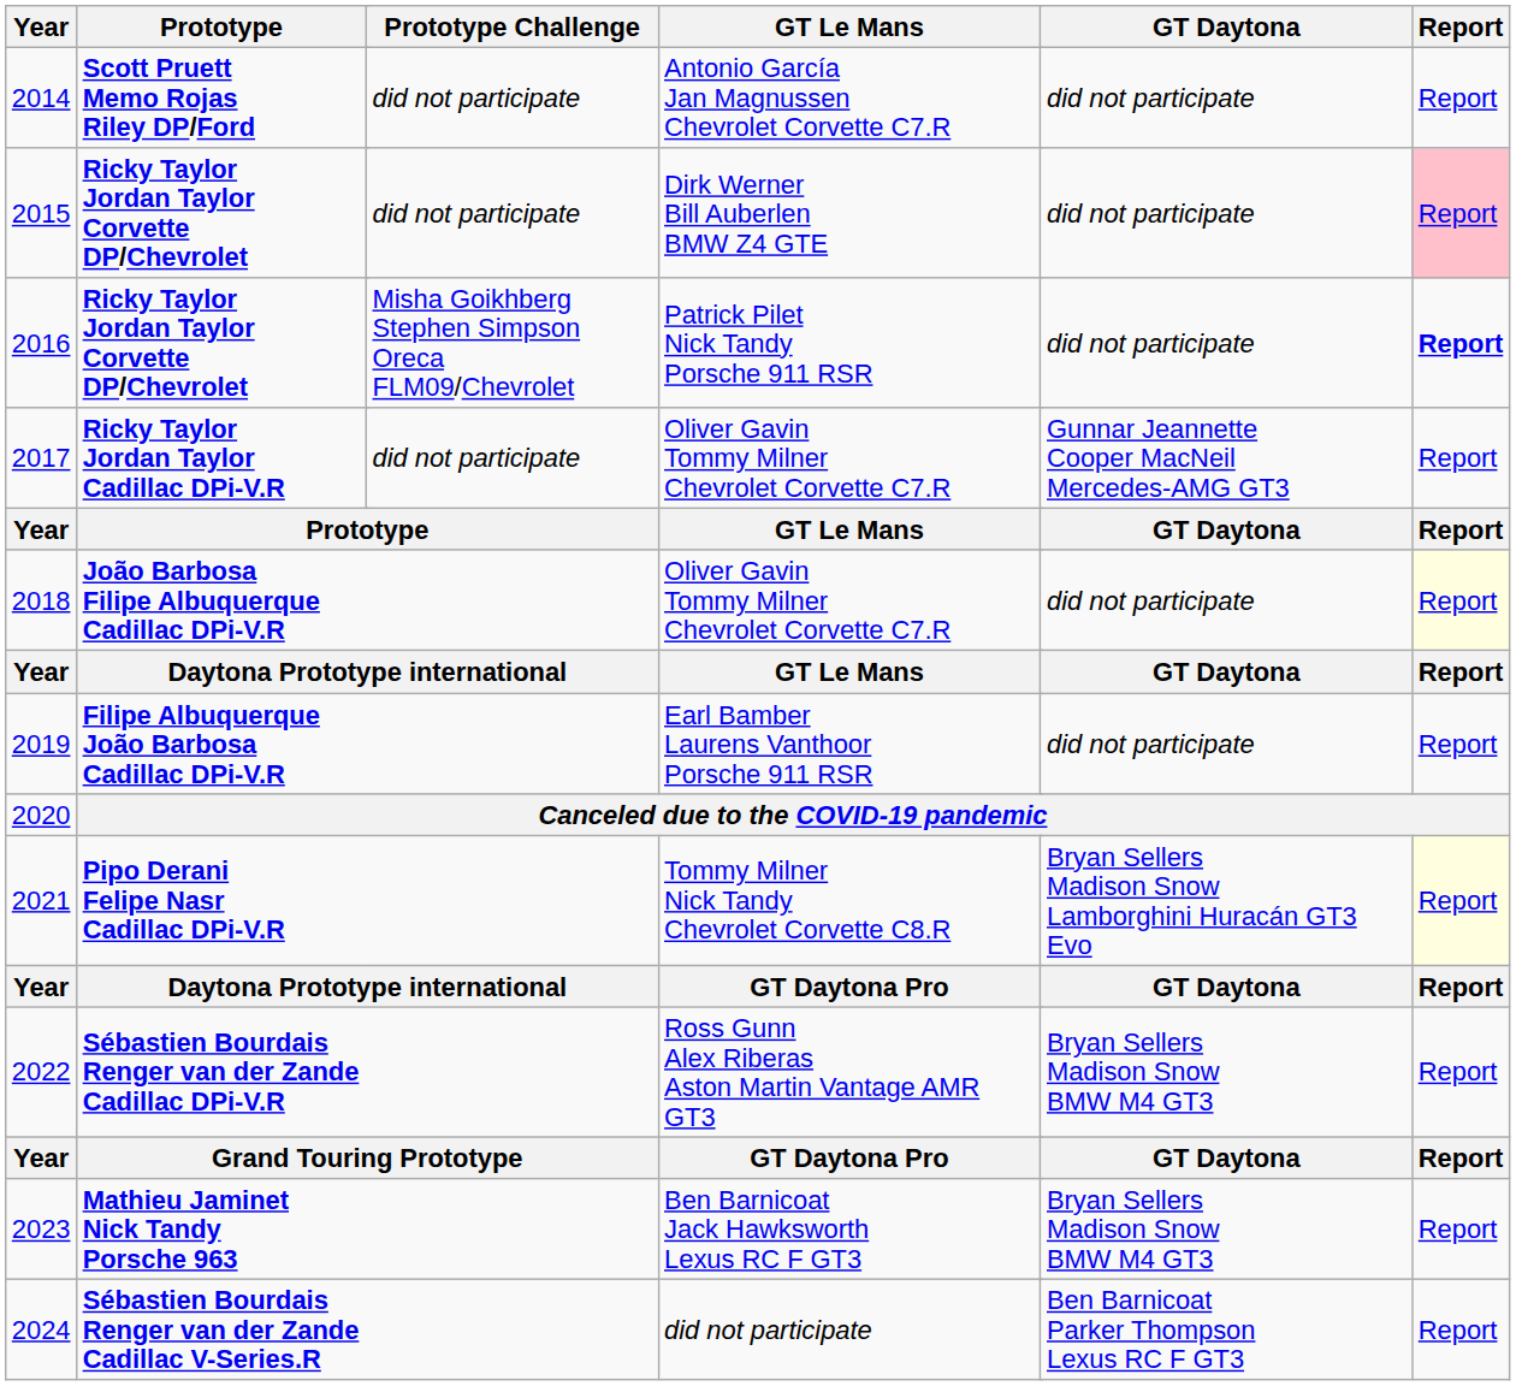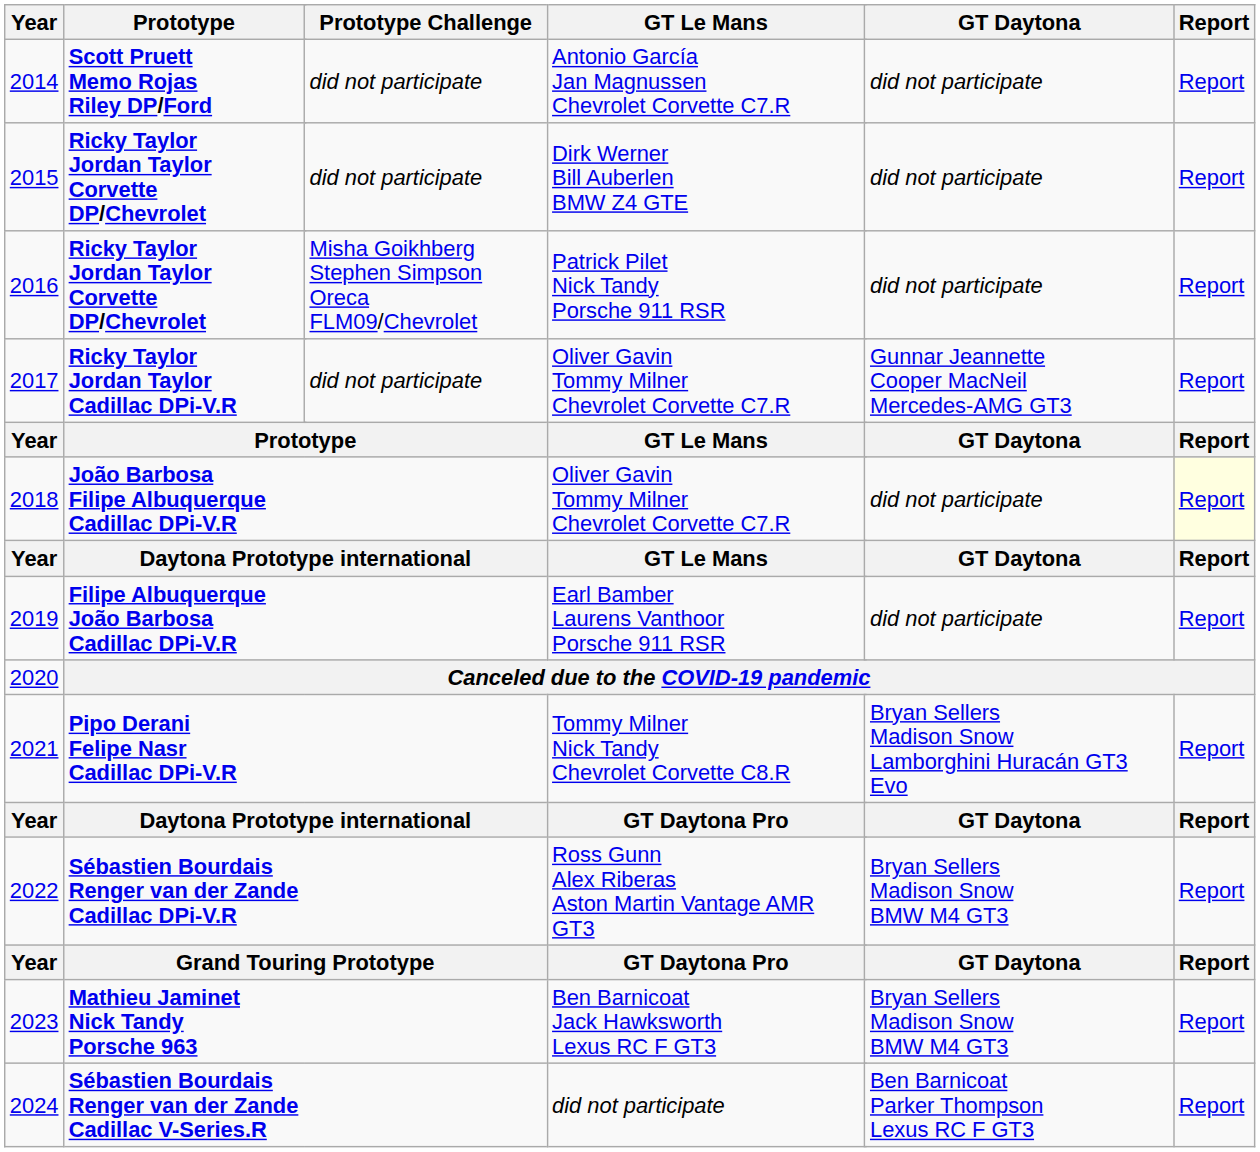2015 / Ricky Taylor Jordan Taylor Corvette DP/Chevrolet | Report: pink background -> no background
2016 / Ricky Taylor Jordan Taylor Corvette DP/Chevrolet | Report: bold -> normal
Pipo Derani Felipe Nasr Cadillac DPi-V.R | Report: lightyellow background -> no background
